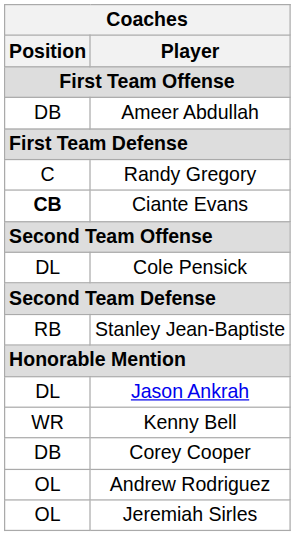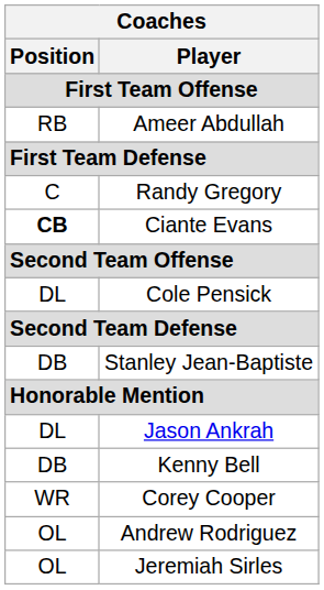Ameer Abdullah | Coaches / Position: DB -> RB
Stanley Jean-Baptiste | Coaches / Position: RB -> DB
Kenny Bell | Coaches / Position: WR -> DB
Corey Cooper | Coaches / Position: DB -> WR
